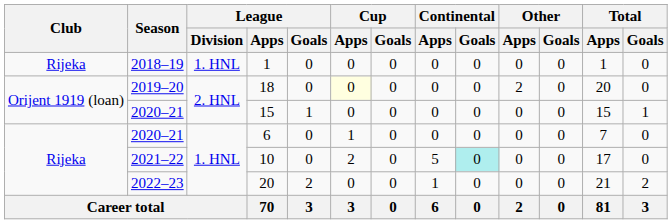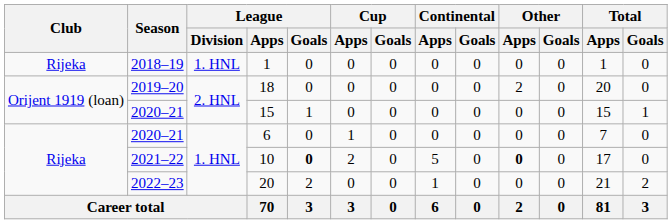18 | Cup / Apps: lightyellow background -> no background
10 | League / Goals: normal -> bold
10 | Continental / Goals: paleturquoise background -> no background
10 | Other / Apps: normal -> bold
